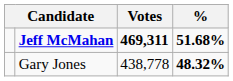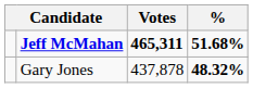Jeff McMahan | Votes: 469,311 -> 465,311
Gary Jones | Votes: 438,778 -> 437,878
